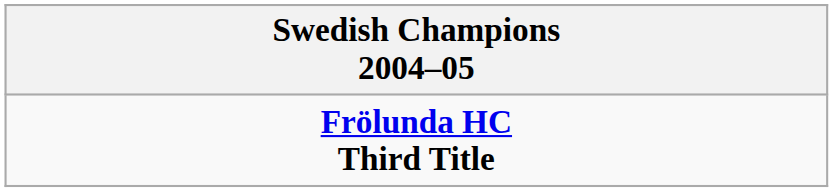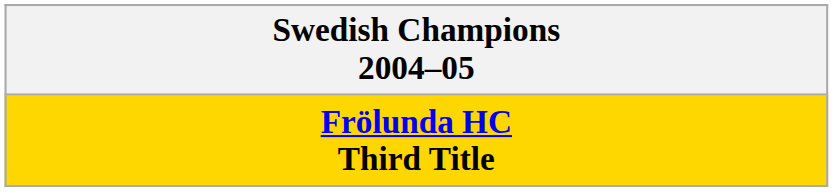row 2 | column 1: no background -> gold background
